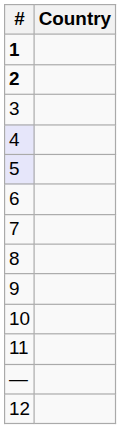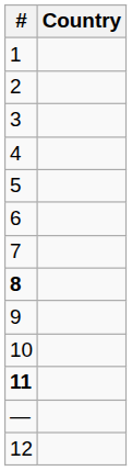1 | #: bold -> normal
2 | #: bold -> normal
4 | #: lavender background -> no background
5 | #: lavender background -> no background
8 | #: normal -> bold
11 | #: normal -> bold
